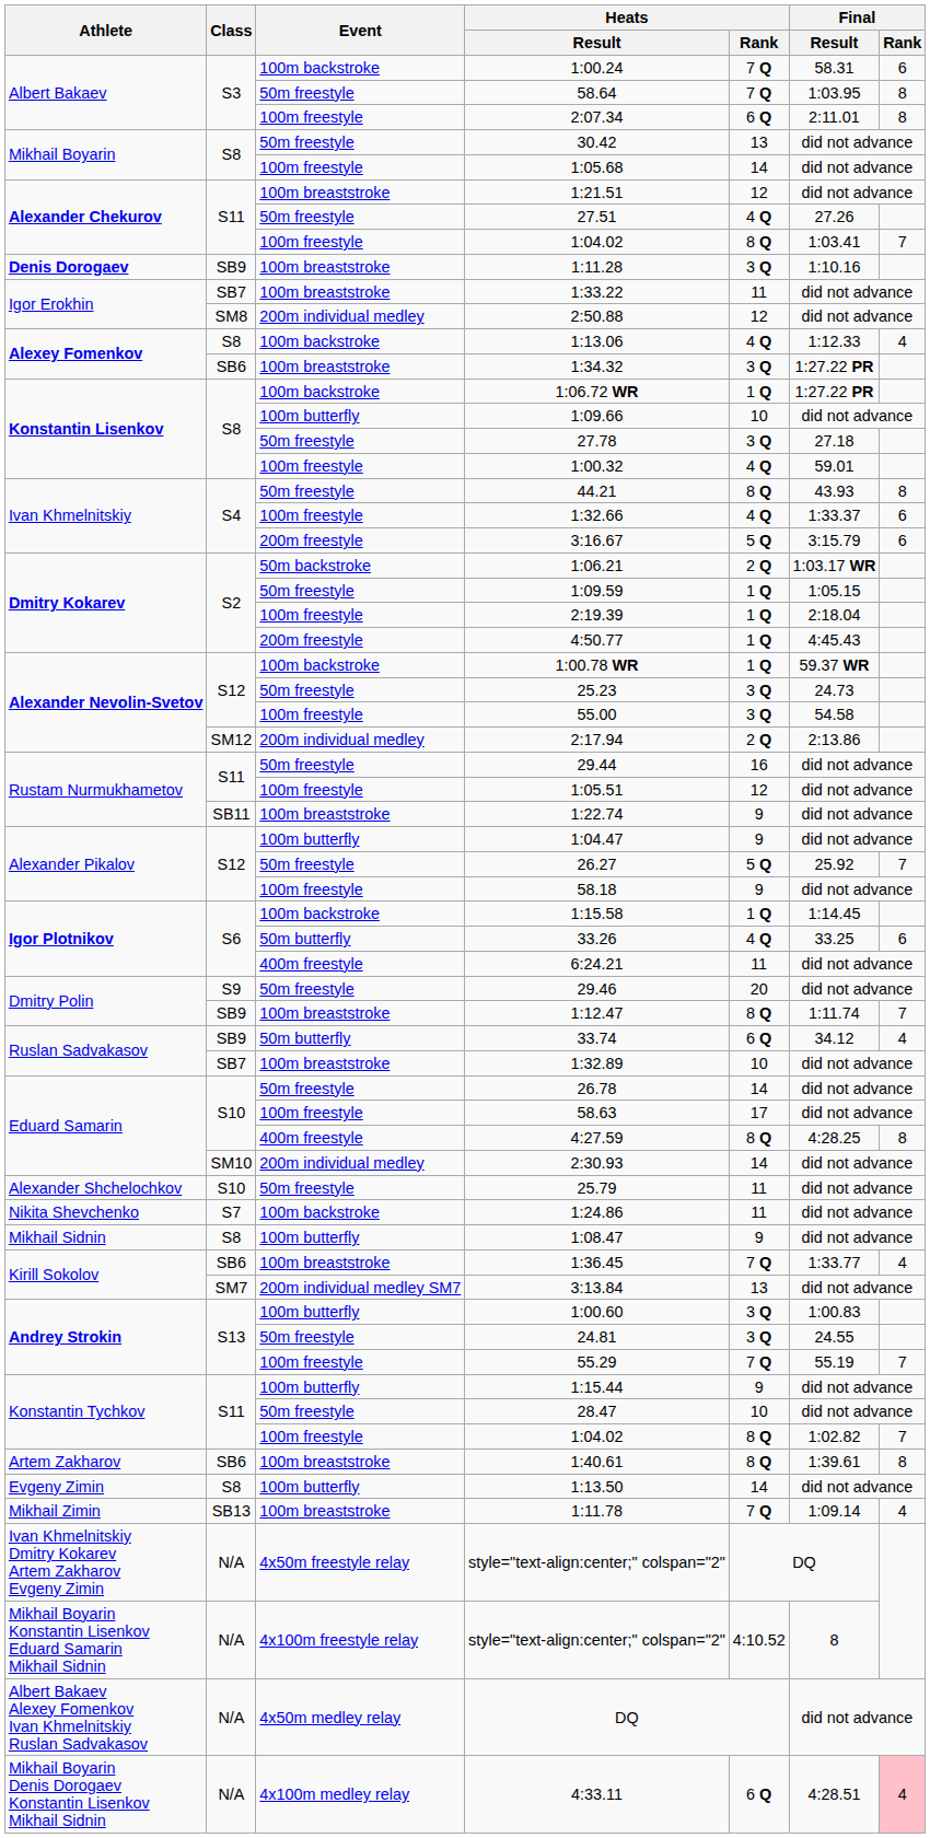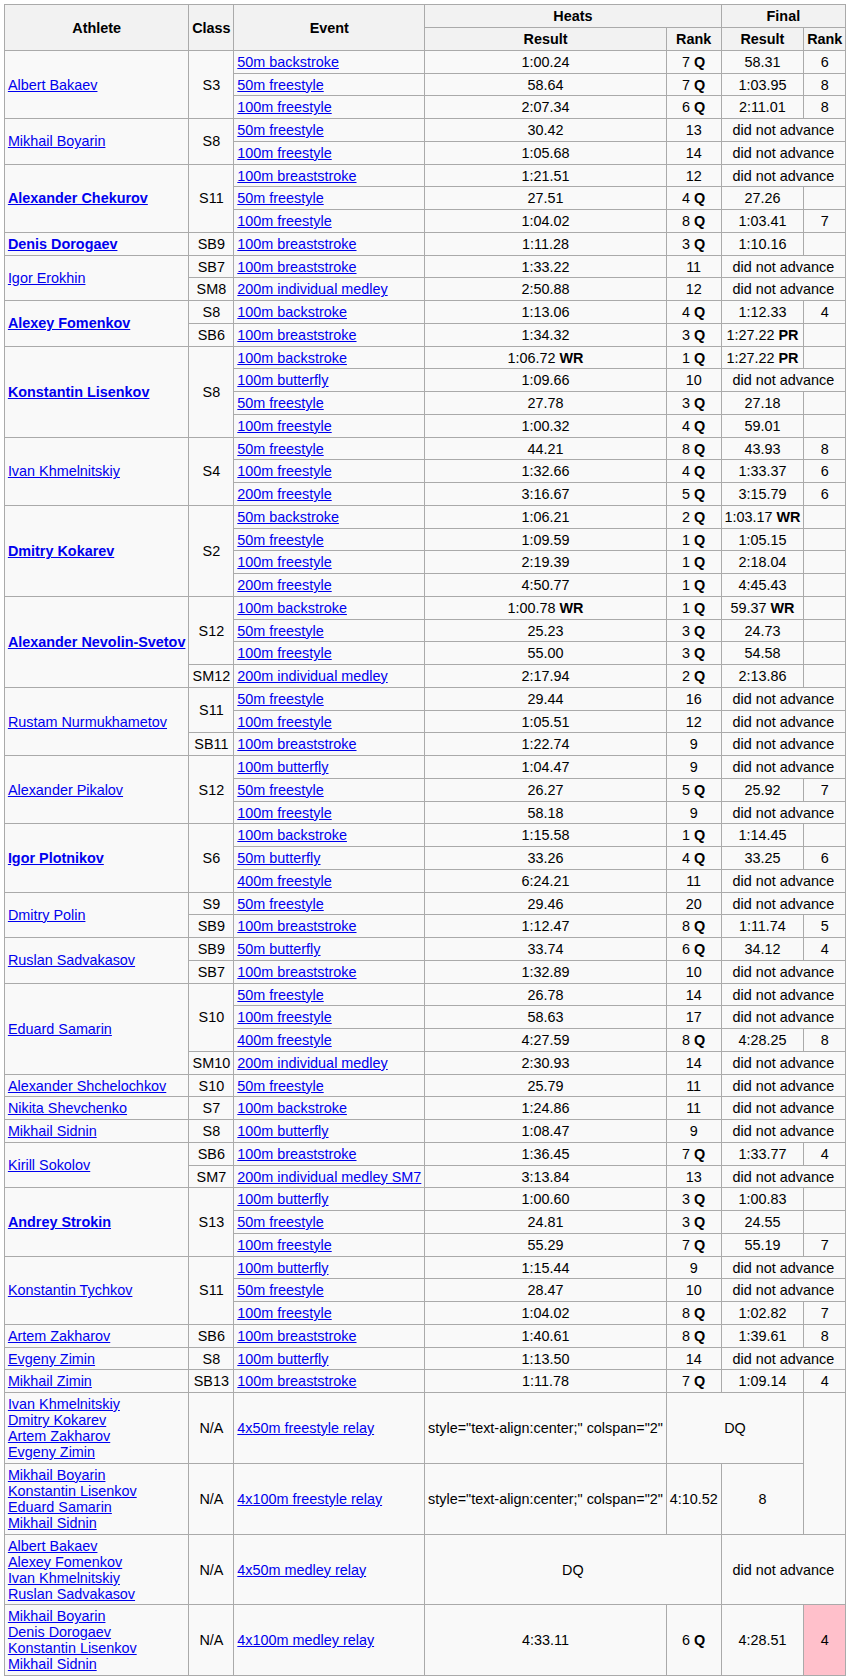1:00.24 | Event: 100m backstroke -> 50m backstroke
1:12.47 | Final / Rank: 7 -> 5
